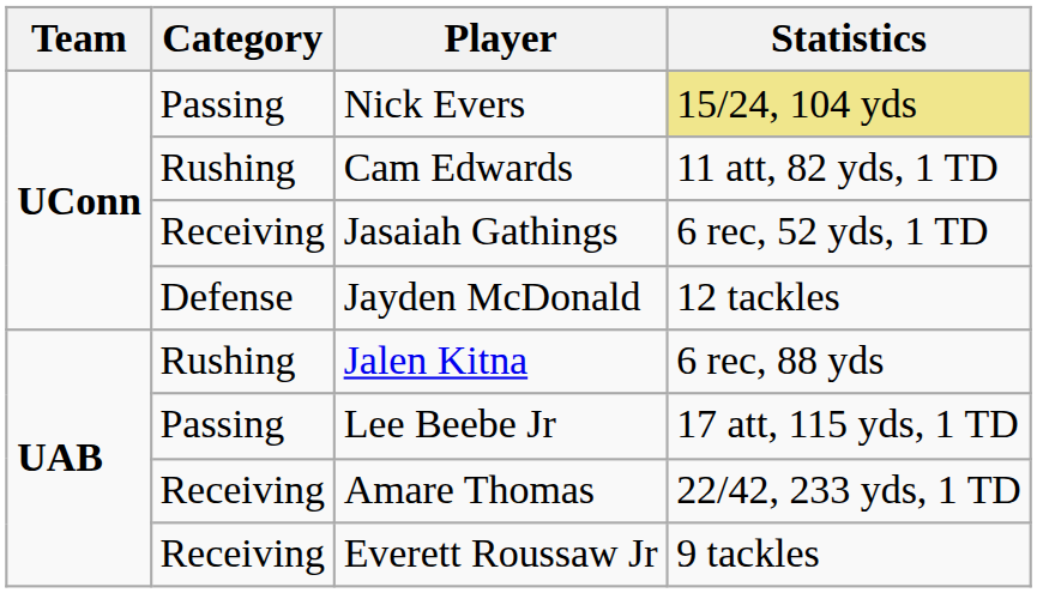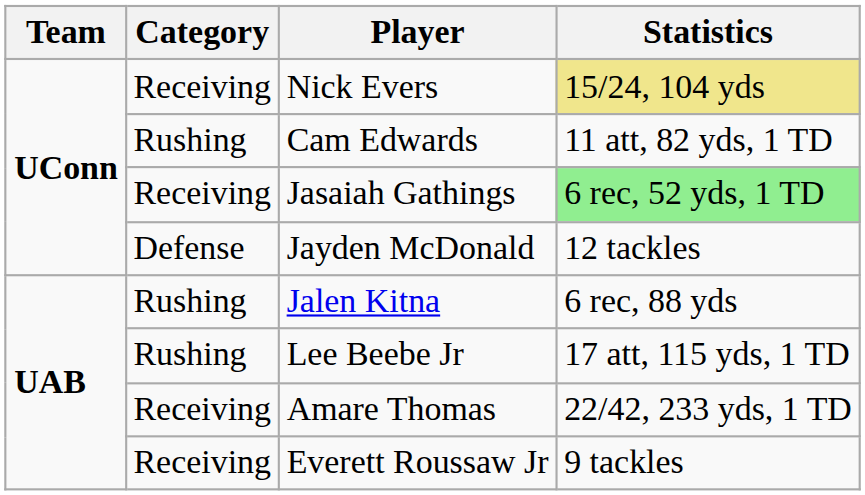Nick Evers | Category: Passing -> Receiving
Jasaiah Gathings | Statistics: no background -> lightgreen background
Lee Beebe Jr | Category: Passing -> Rushing
